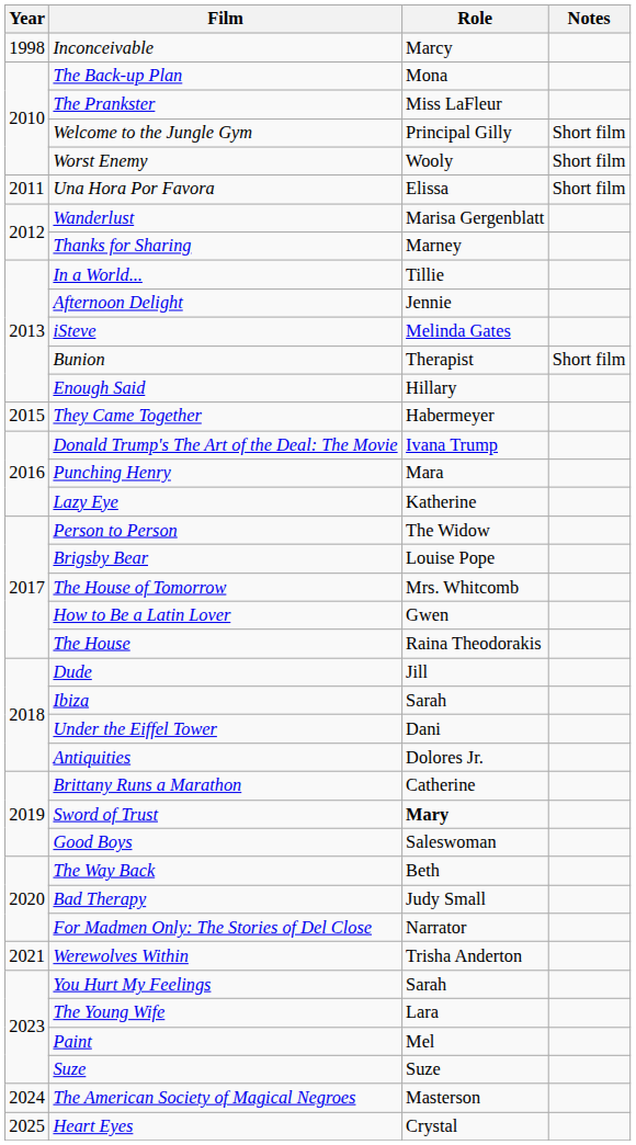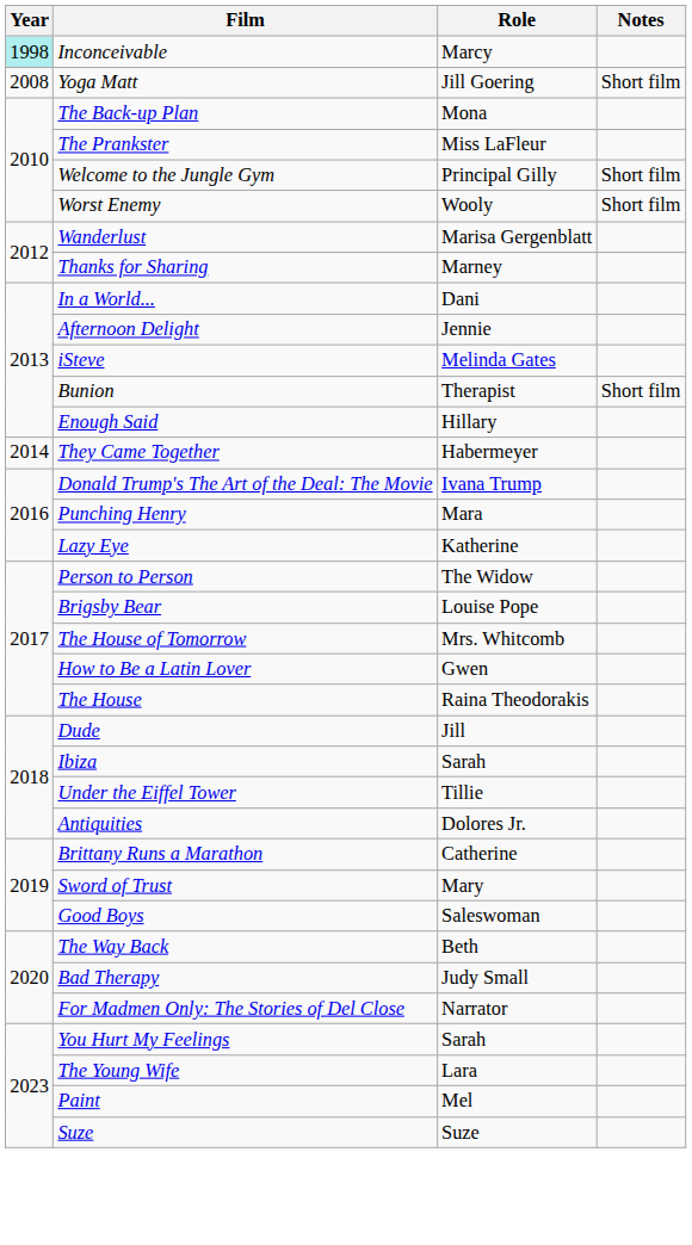Inconceivable | Year: no background -> paleturquoise background
+ row: 2008 | Yoga Matt | Jill Goering | Short film
- row: 2011 | Una Hora Por Favora | Elissa | Short film
In a World... | Role: Tillie -> Dani
They Came Together | Year: 2015 -> 2014
Under the Eiffel Tower | Role: Dani -> Tillie
Sword of Trust | Role: bold -> normal
- row: 2021 | Werewolves Within | Trisha Anderton
- row: 2024 | The American Society of Magical Negroes | Masterson
- row: 2025 | Heart Eyes | Crystal
